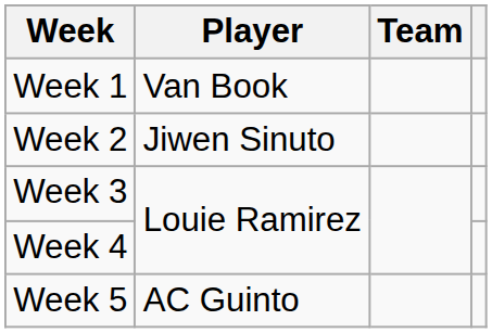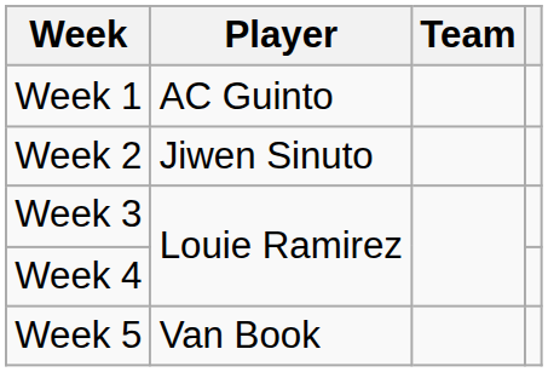Week 1 | Player: Van Book -> AC Guinto
Week 5 | Player: AC Guinto -> Van Book
